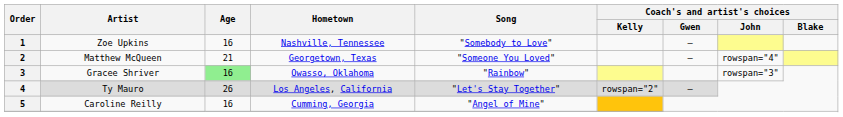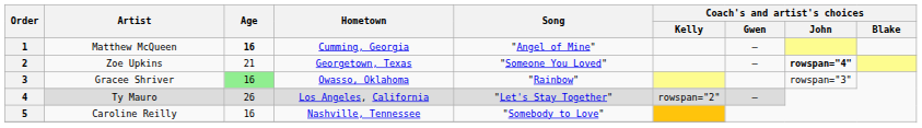1 | Artist: Zoe Upkins -> Matthew McQueen
1 | Age: normal -> bold
1 | Hometown: Nashville, Tennessee -> Cumming, Georgia
1 | Song: "Somebody to Love" -> "Angel of Mine"
2 | Artist: Matthew McQueen -> Zoe Upkins
2 | Coach's and artist's choices / John: normal -> bold
5 | Hometown: Cumming, Georgia -> Nashville, Tennessee
5 | Song: "Angel of Mine" -> "Somebody to Love"
